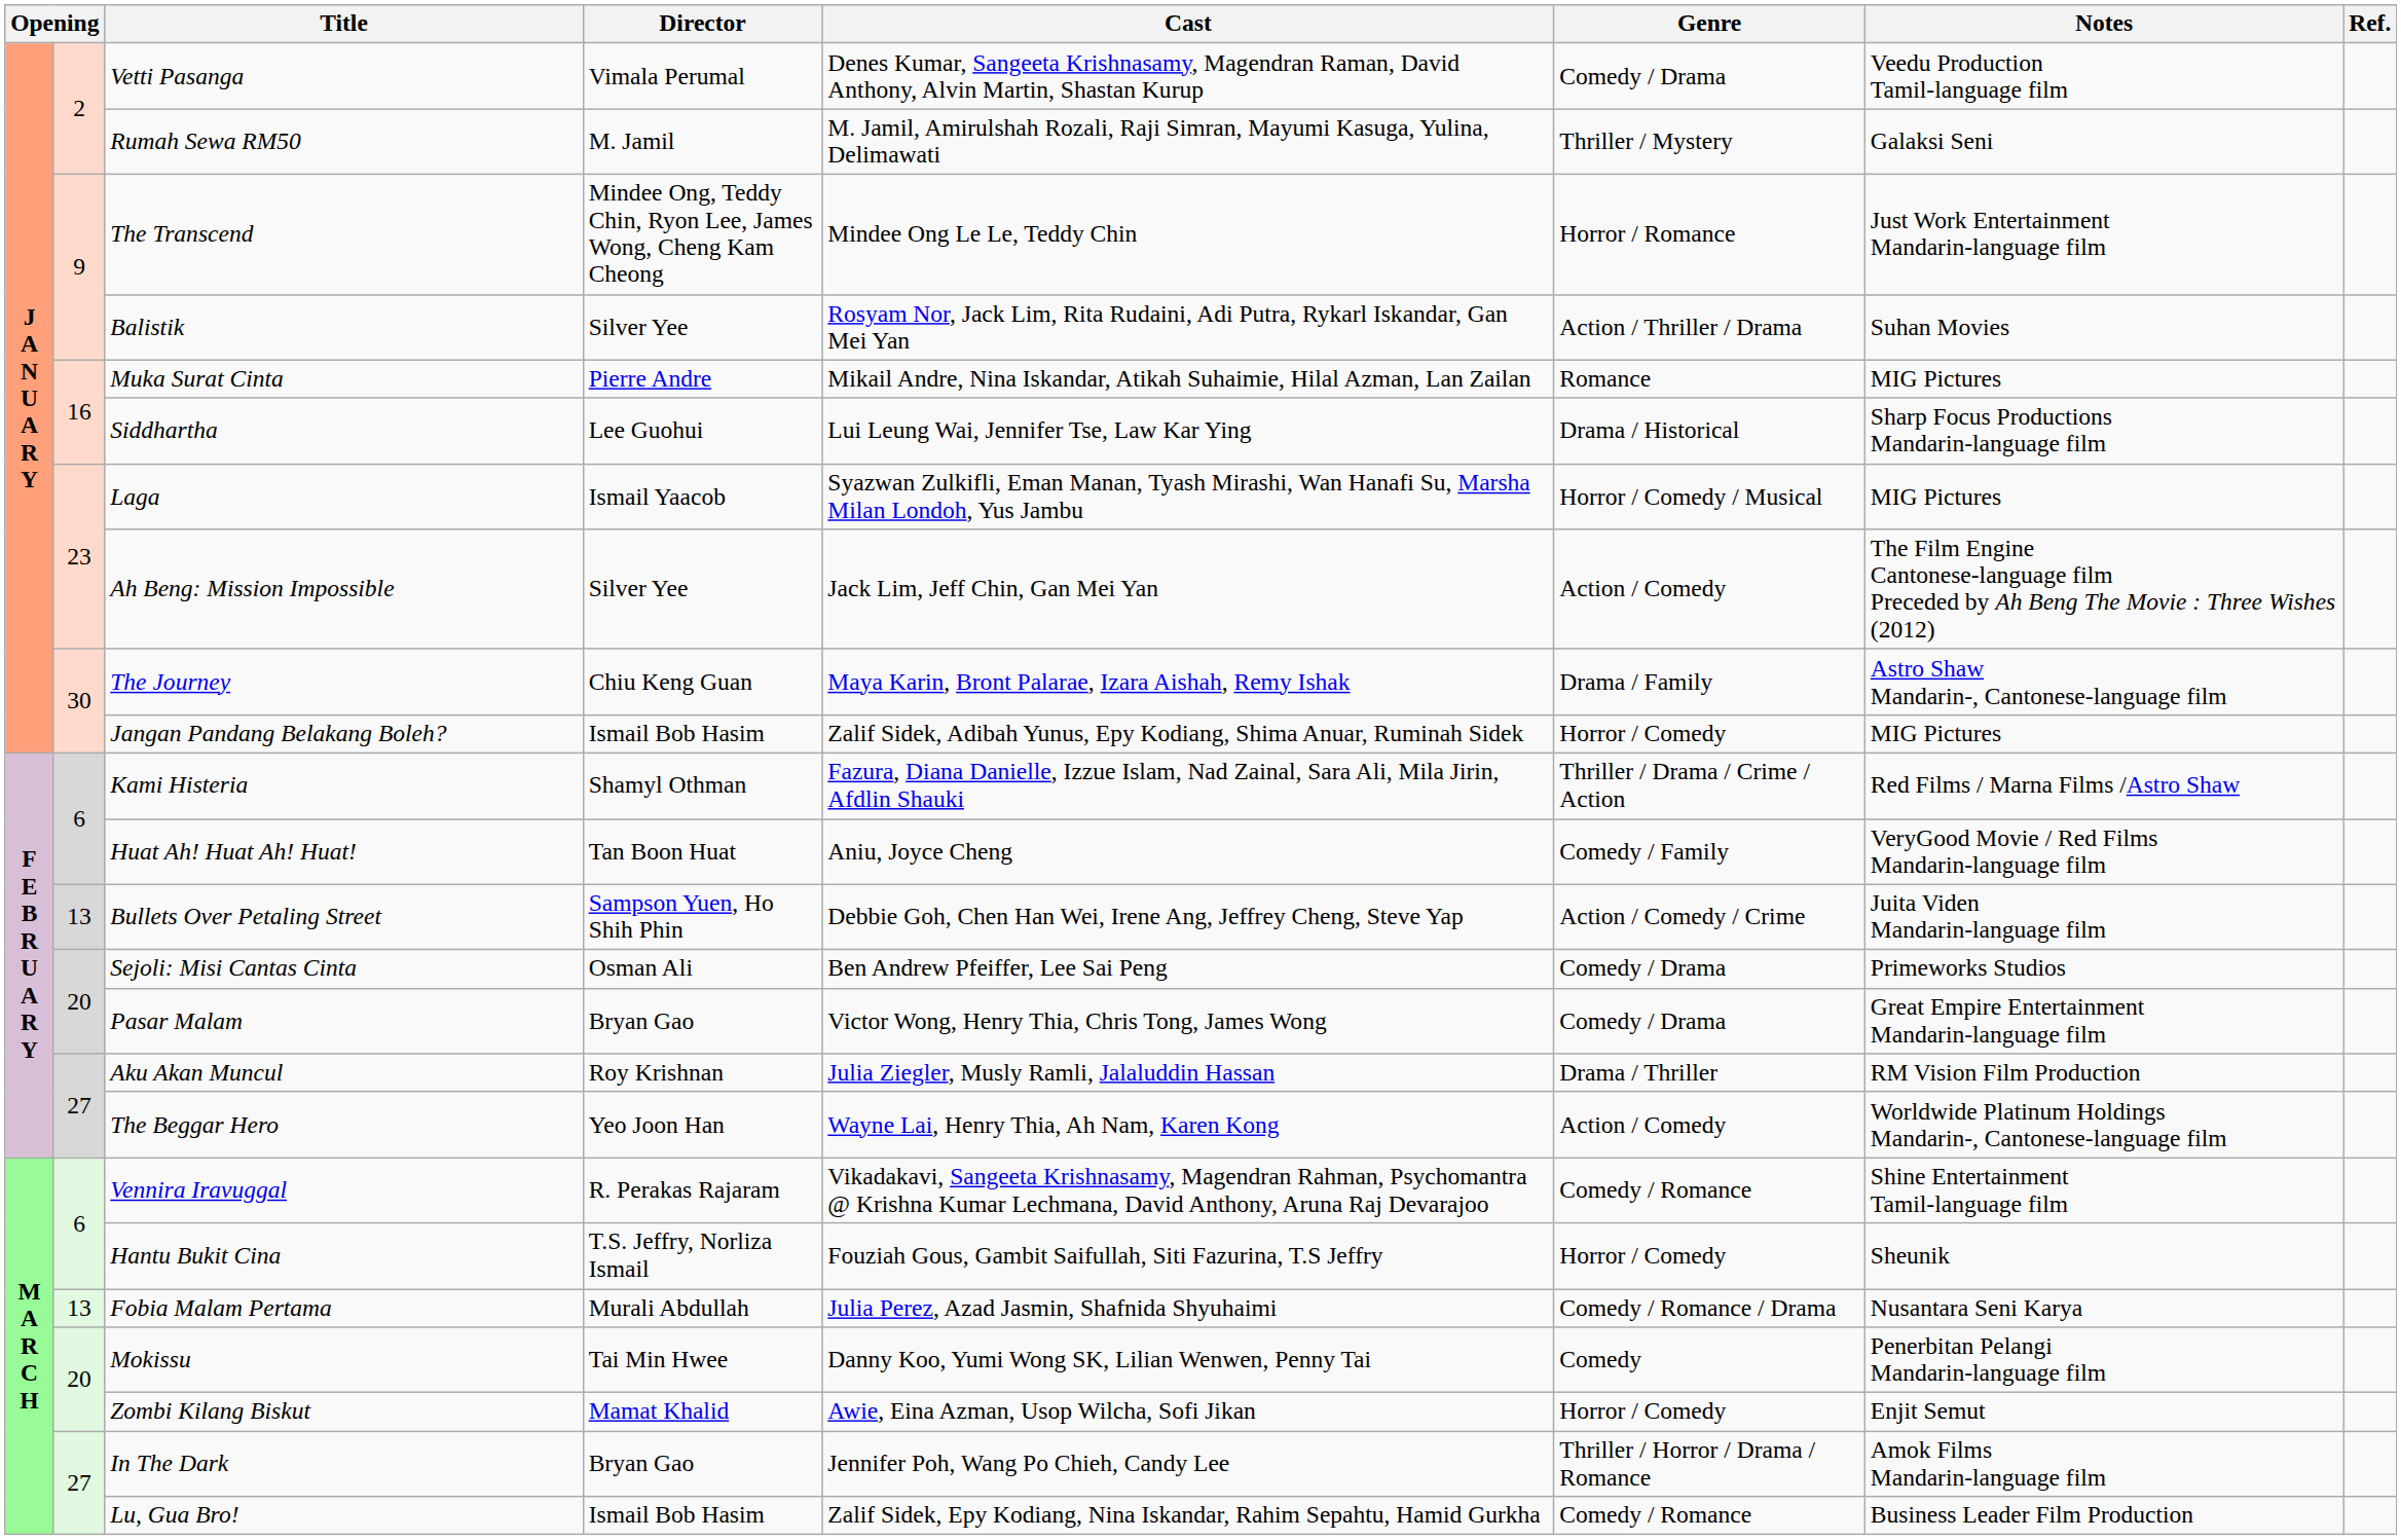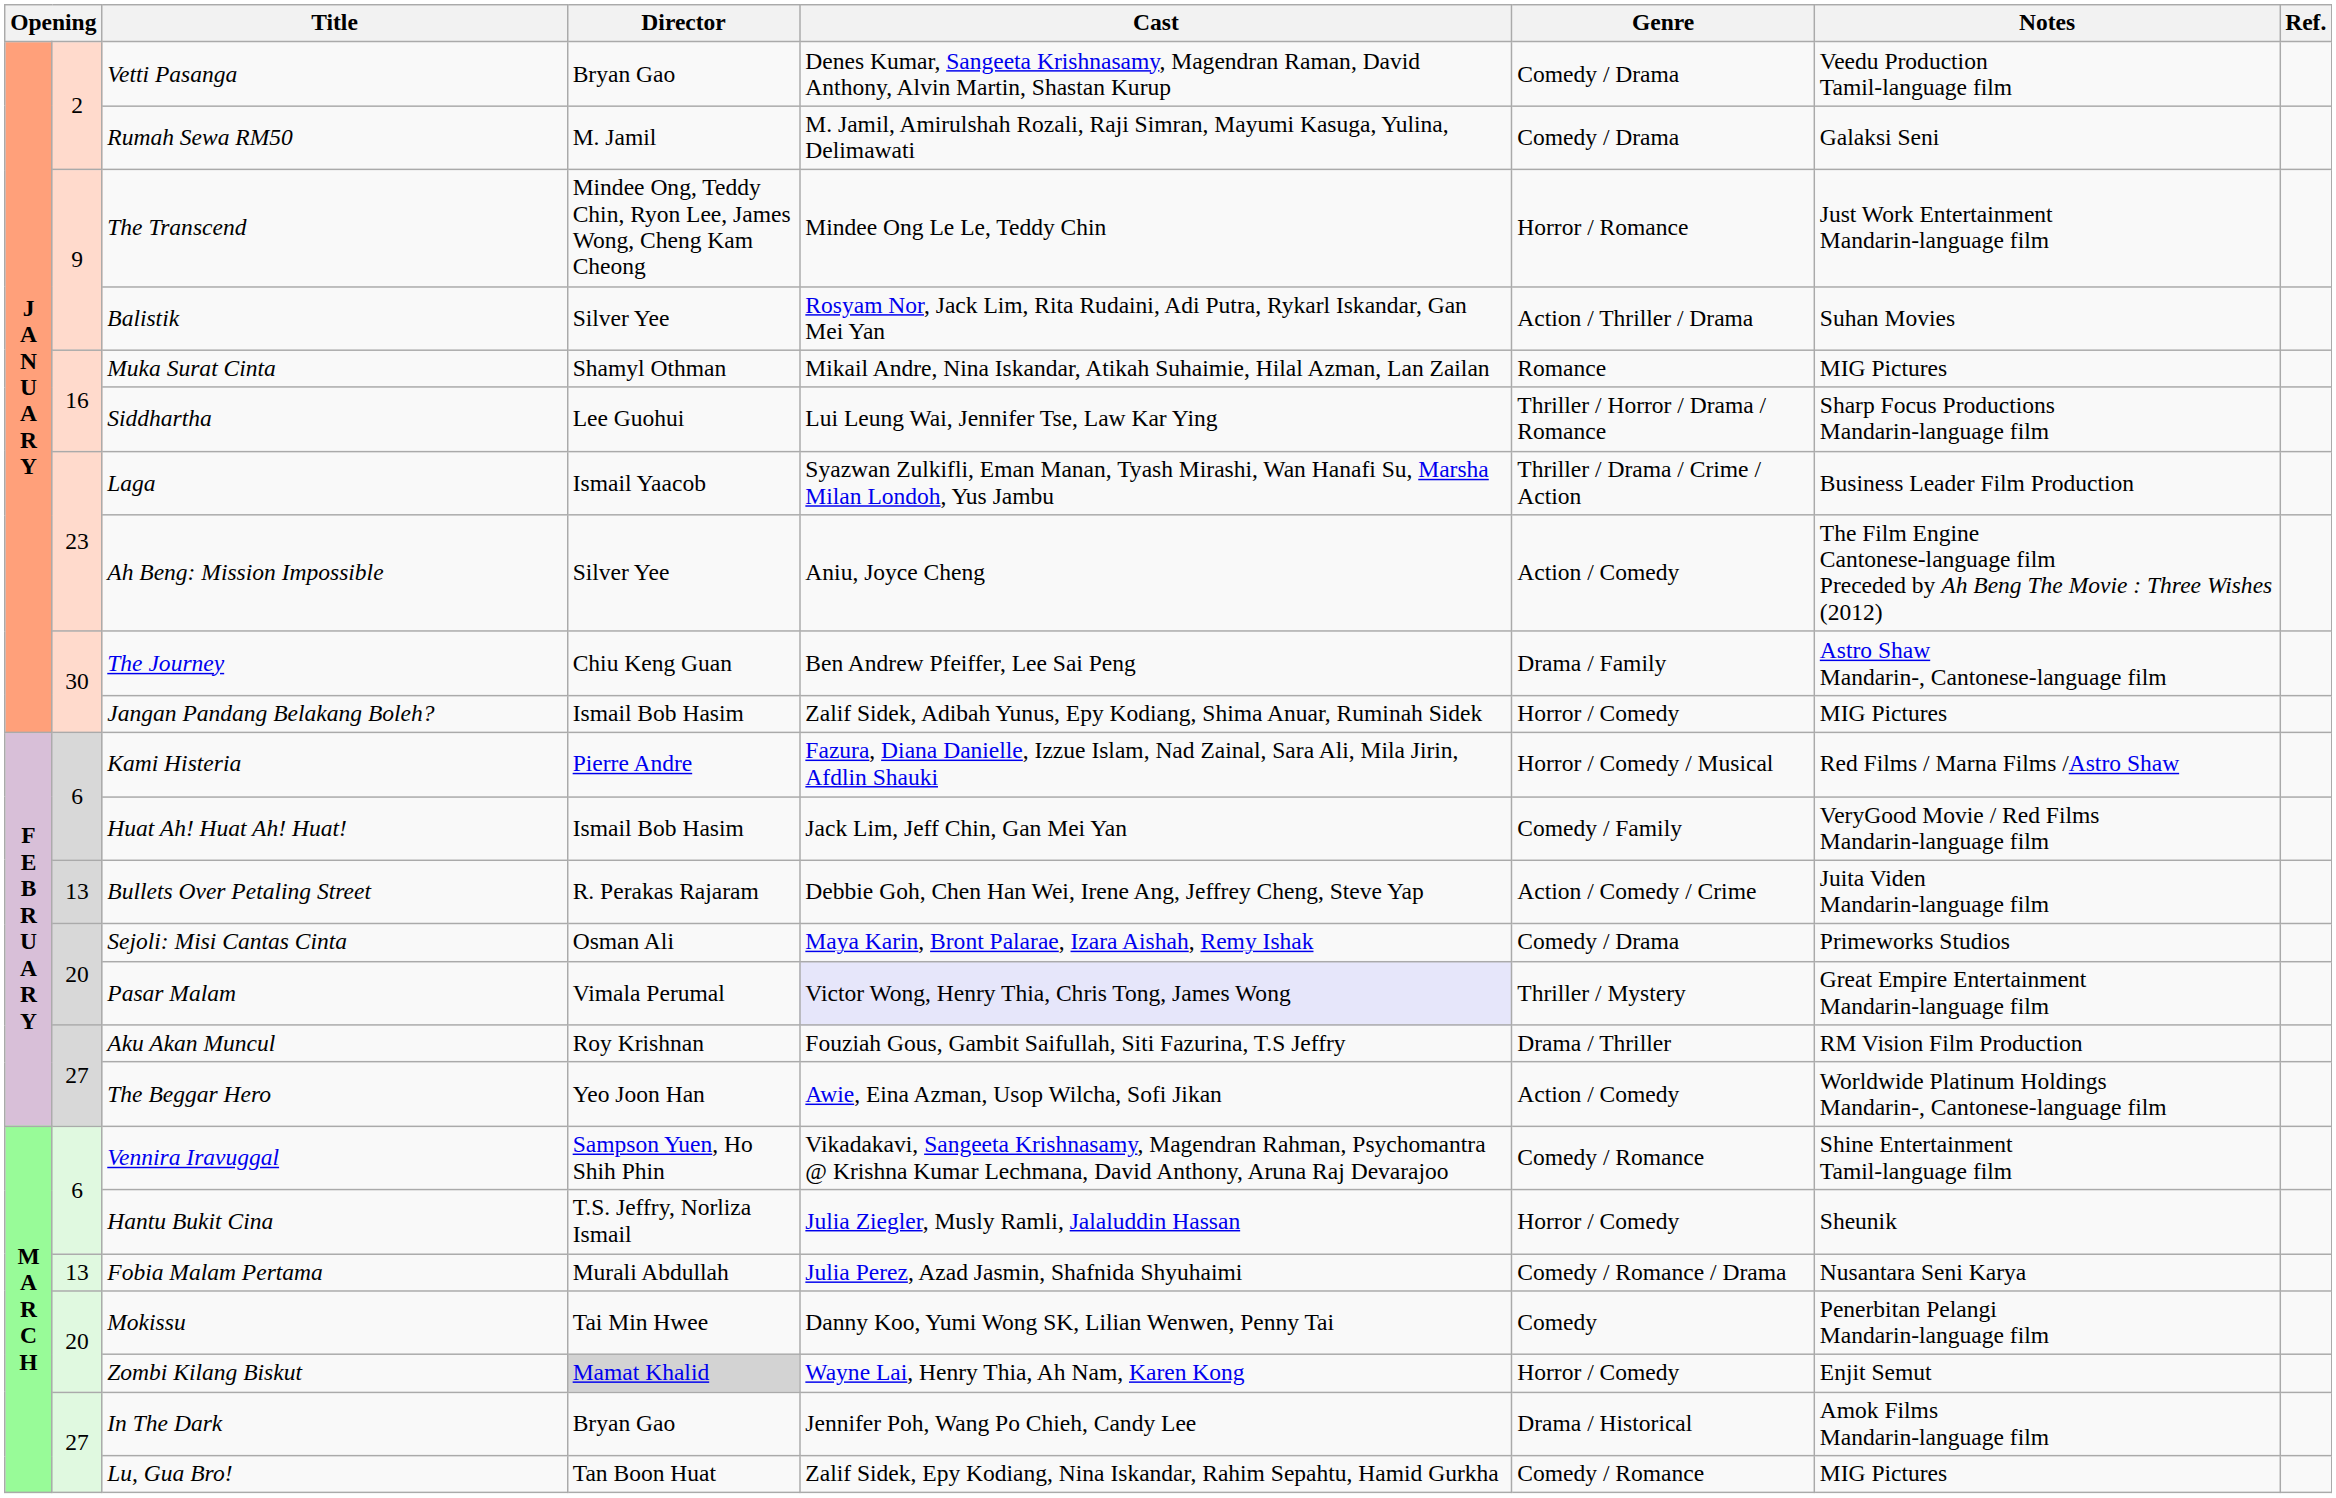Vetti Pasanga | Director: Vimala Perumal -> Bryan Gao
Rumah Sewa RM50 | Genre: Thriller / Mystery -> Comedy / Drama
Muka Surat Cinta | Director: Pierre Andre -> Shamyl Othman
Siddhartha | Genre: Drama / Historical -> Thriller / Horror / Drama / Romance
Laga | Genre: Horror / Comedy / Musical -> Thriller / Drama / Crime / Action
Laga | Notes: MIG Pictures -> Business Leader Film Production
Ah Beng: Mission Impossible | Cast: Jack Lim, Jeff Chin, Gan Mei Yan -> Aniu, Joyce Cheng
The Journey | Cast: Maya Karin, Bront Palarae, Izara Aishah, Remy Ishak -> Ben Andrew Pfeiffer, Lee Sai Peng
Kami Histeria | Director: Shamyl Othman -> Pierre Andre
Kami Histeria | Genre: Thriller / Drama / Crime / Action -> Horror / Comedy / Musical
Huat Ah! Huat Ah! Huat! | Director: Tan Boon Huat -> Ismail Bob Hasim
Huat Ah! Huat Ah! Huat! | Cast: Aniu, Joyce Cheng -> Jack Lim, Jeff Chin, Gan Mei Yan
Bullets Over Petaling Street | Director: Sampson Yuen, Ho Shih Phin -> R. Perakas Rajaram
Sejoli: Misi Cantas Cinta | Cast: Ben Andrew Pfeiffer, Lee Sai Peng -> Maya Karin, Bront Palarae, Izara Aishah, Remy Ishak
Pasar Malam | Director: Bryan Gao -> Vimala Perumal
Pasar Malam | Cast: no background -> lavender background
Pasar Malam | Genre: Comedy / Drama -> Thriller / Mystery
Aku Akan Muncul | Cast: Julia Ziegler, Musly Ramli, Jalaluddin Hassan -> Fouziah Gous, Gambit Saifullah, Siti Fazurina, T.S Jeffry
The Beggar Hero | Cast: Wayne Lai, Henry Thia, Ah Nam, Karen Kong -> Awie, Eina Azman, Usop Wilcha, Sofi Jikan
Vennira Iravuggal | Director: R. Perakas Rajaram -> Sampson Yuen, Ho Shih Phin
Hantu Bukit Cina | Cast: Fouziah Gous, Gambit Saifullah, Siti Fazurina, T.S Jeffry -> Julia Ziegler, Musly Ramli, Jalaluddin Hassan
Zombi Kilang Biskut | Director: no background -> lightgrey background
Zombi Kilang Biskut | Cast: Awie, Eina Azman, Usop Wilcha, Sofi Jikan -> Wayne Lai, Henry Thia, Ah Nam, Karen Kong
In The Dark | Genre: Thriller / Horror / Drama / Romance -> Drama / Historical
Lu, Gua Bro! | Director: Ismail Bob Hasim -> Tan Boon Huat
Lu, Gua Bro! | Notes: Business Leader Film Production -> MIG Pictures
